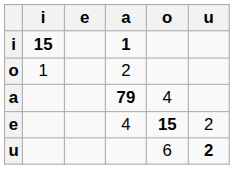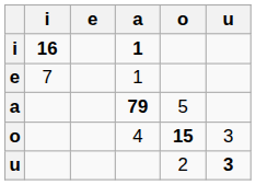row 2 | i: 15 -> 16
row 3 | column 1: o -> e
row 3 | i: 1 -> 7
row 3 | a: 2 -> 1
row 4 | o: 4 -> 5
row 5 | column 1: e -> o
row 5 | u: 2 -> 3
row 6 | o: 6 -> 2
row 6 | u: 2 -> 3
